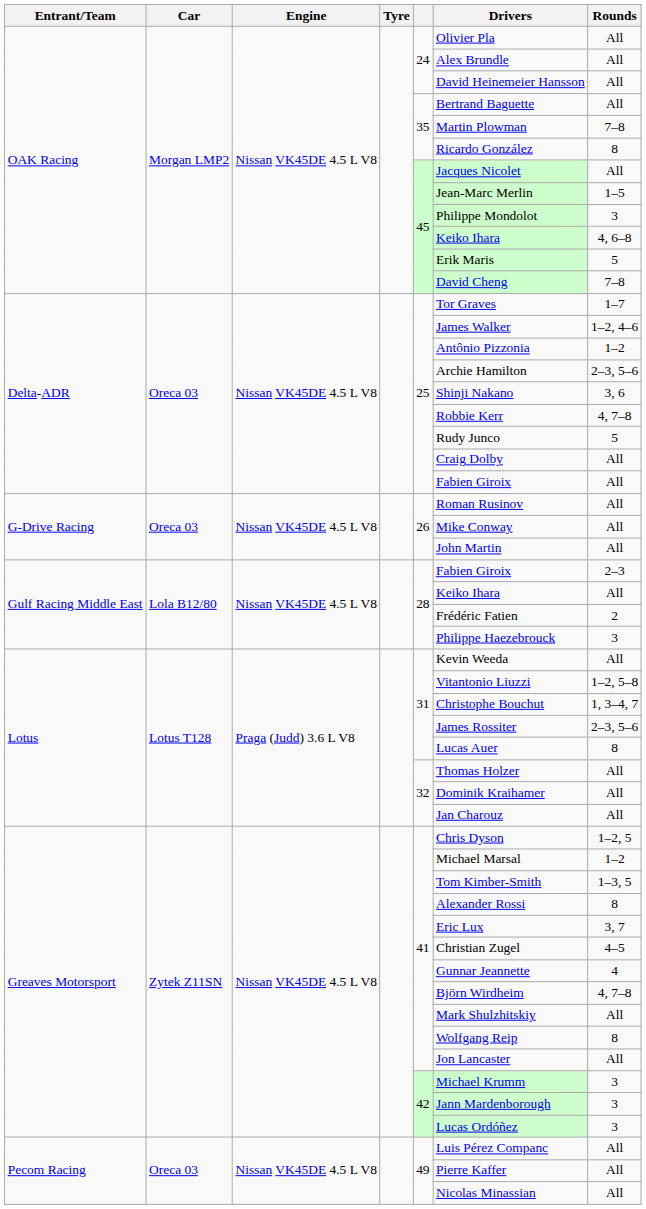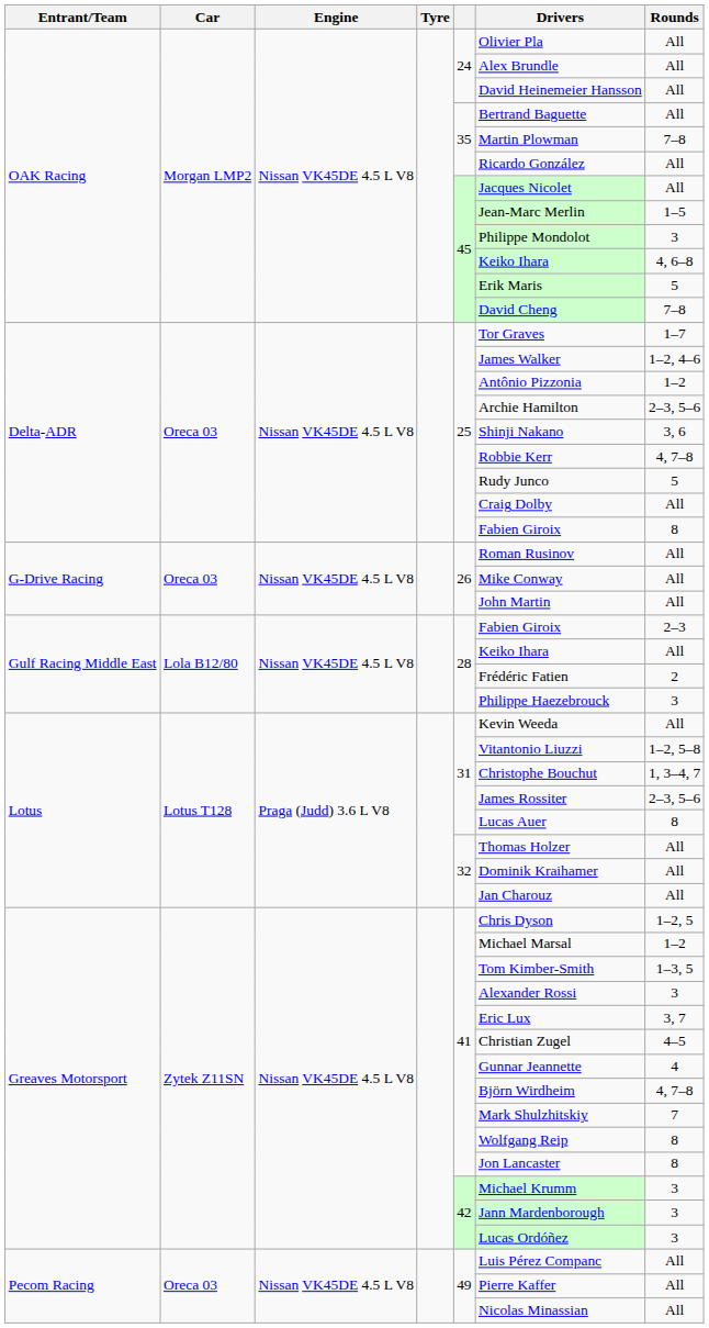row 7 | Rounds: 8 -> All
row 22 | Rounds: All -> 8
row 41 | Rounds: 8 -> 3
row 46 | Rounds: All -> 7
row 48 | Rounds: All -> 8
